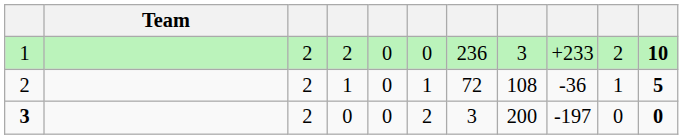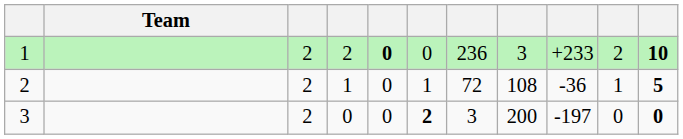row 2 | column 5: normal -> bold
row 4 | column 1: bold -> normal
row 4 | column 6: normal -> bold
